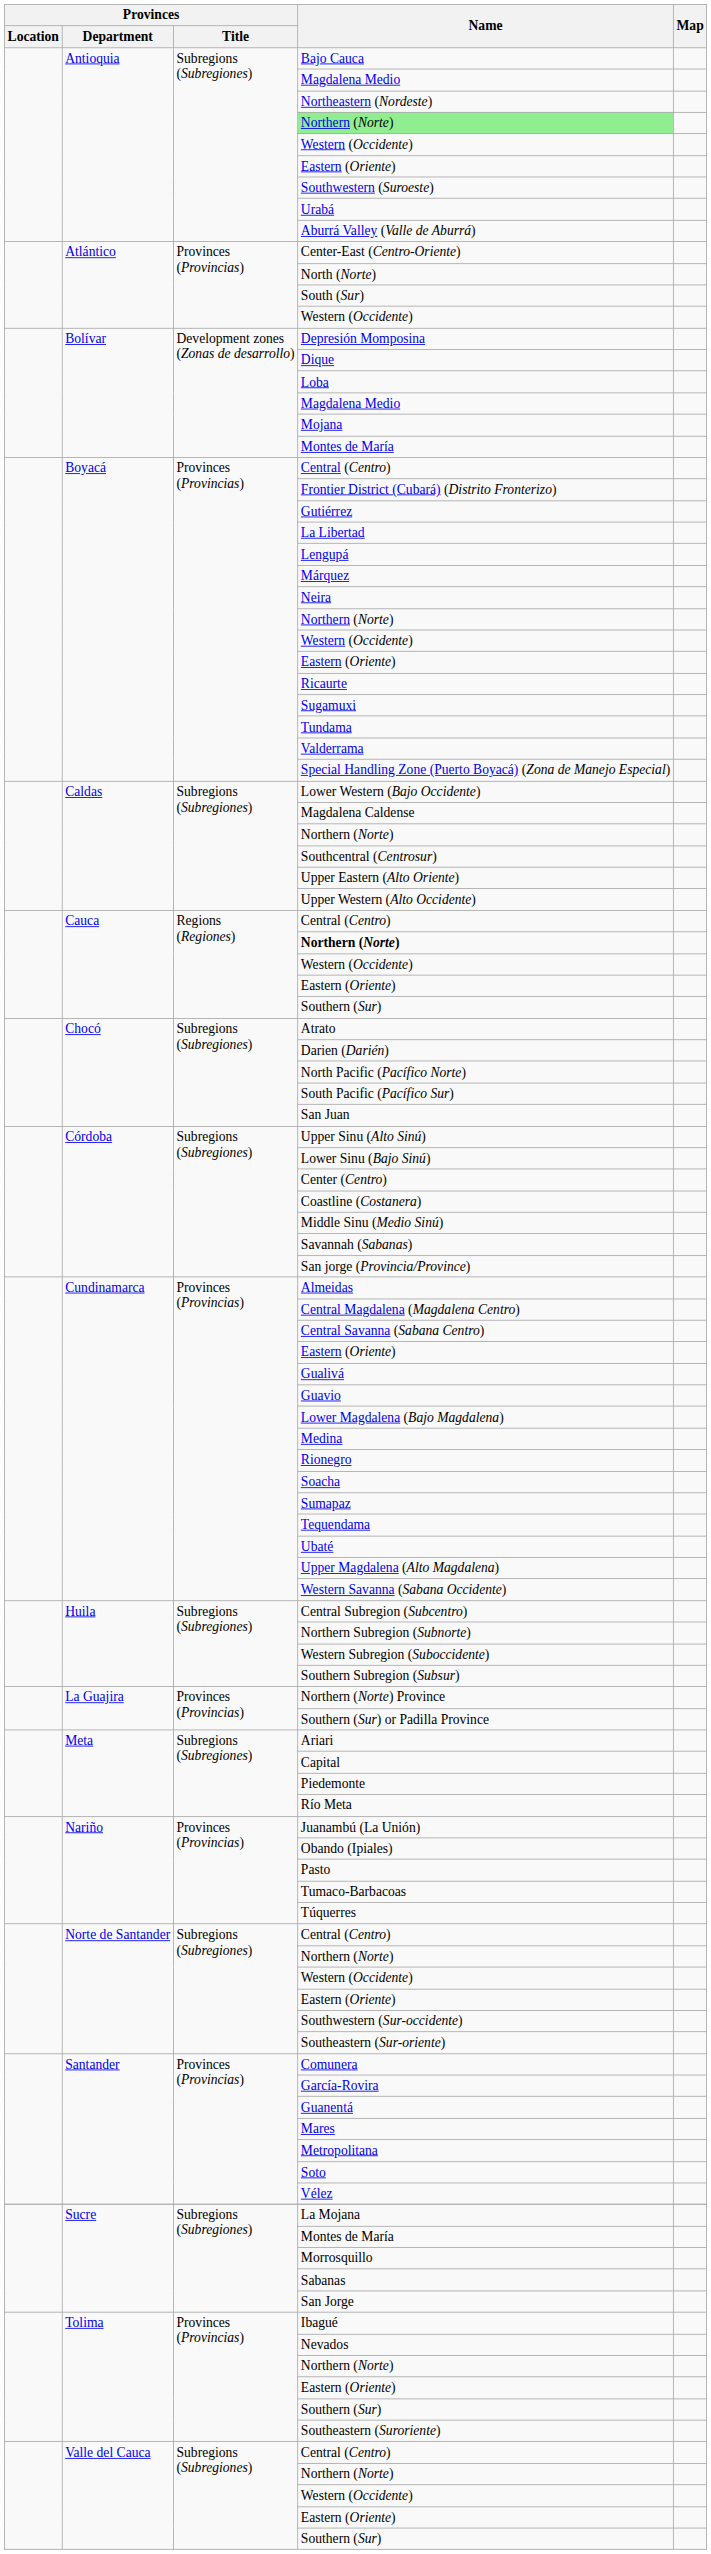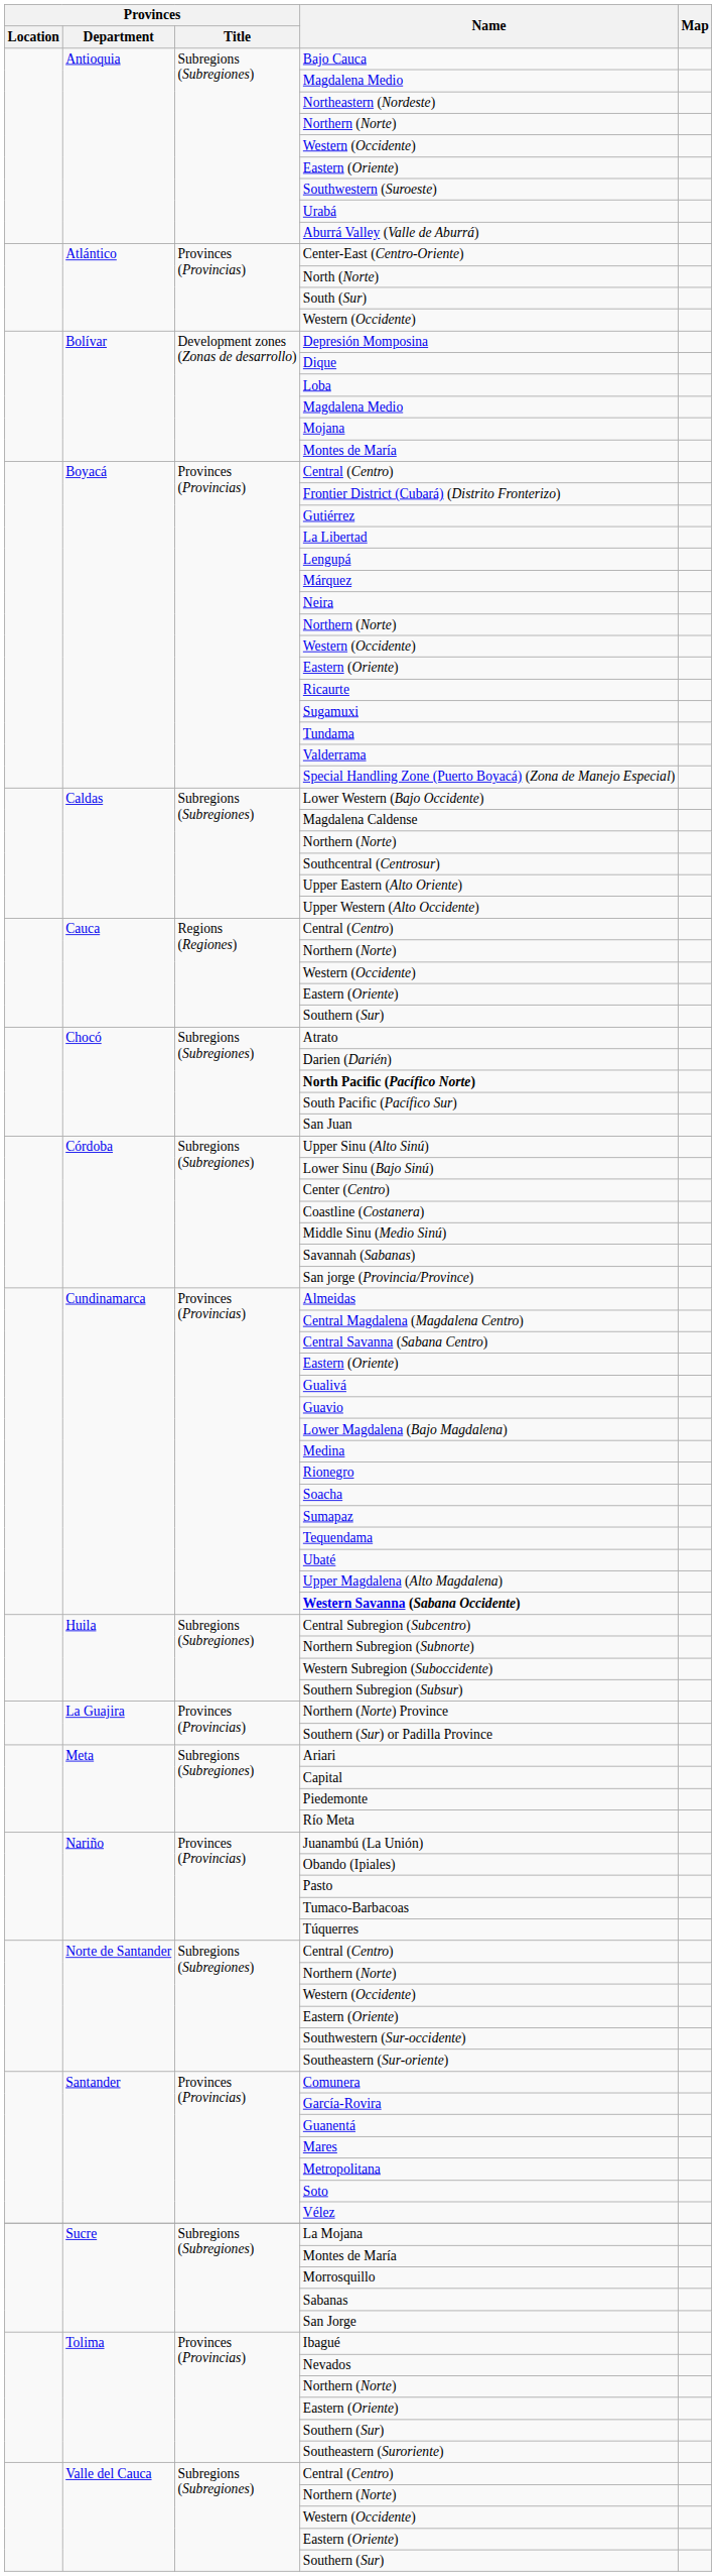Antioquia / Northern (Norte) | Name: lightgreen background -> no background
Cauca / Northern (Norte) | Name: bold -> normal
North Pacific (Pacífico Norte) | Name: normal -> bold
Western Savanna (Sabana Occidente) | Name: normal -> bold
